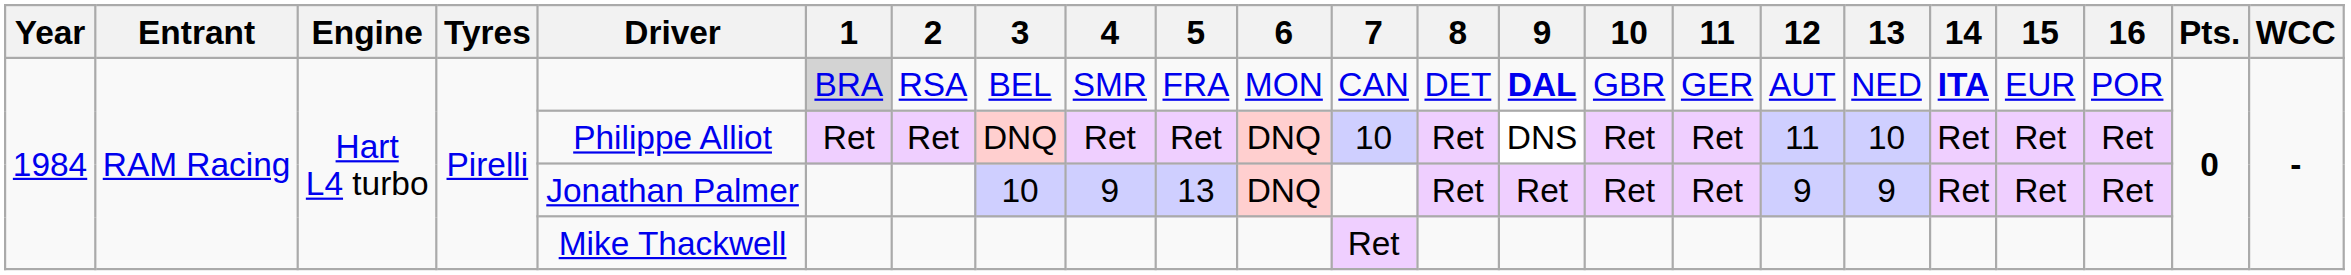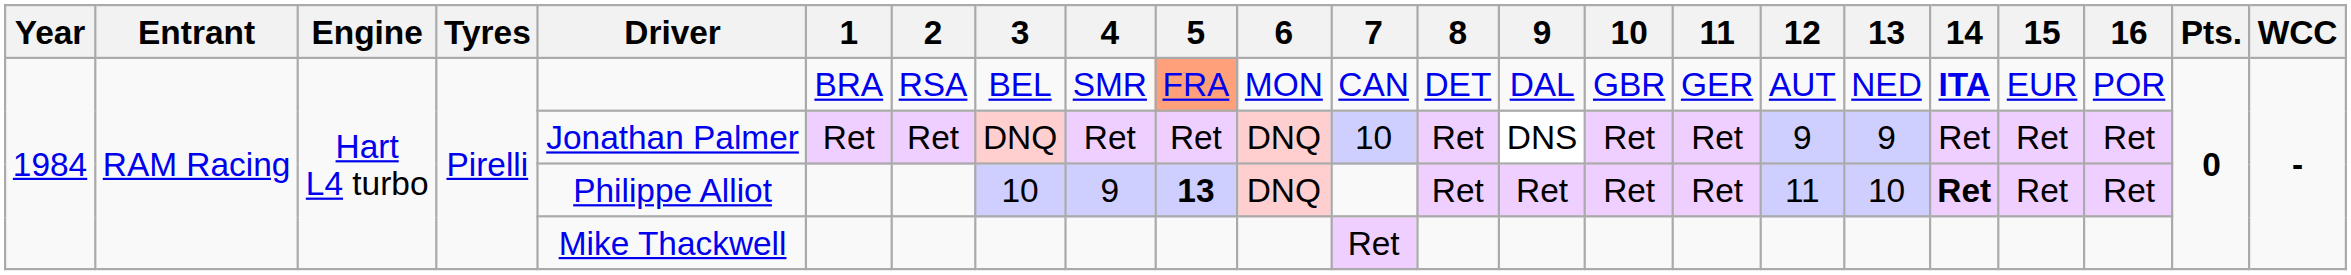row 2 | 1: lightgrey background -> no background
row 2 | 5: no background -> lightsalmon background
row 2 | 9: bold -> normal
row 3 | Driver: Philippe Alliot -> Jonathan Palmer
row 3 | 12: 11 -> 9
row 3 | 13: 10 -> 9
row 4 | Driver: Jonathan Palmer -> Philippe Alliot
row 4 | 5: normal -> bold
row 4 | 12: 9 -> 11
row 4 | 13: 9 -> 10
row 4 | 14: normal -> bold
